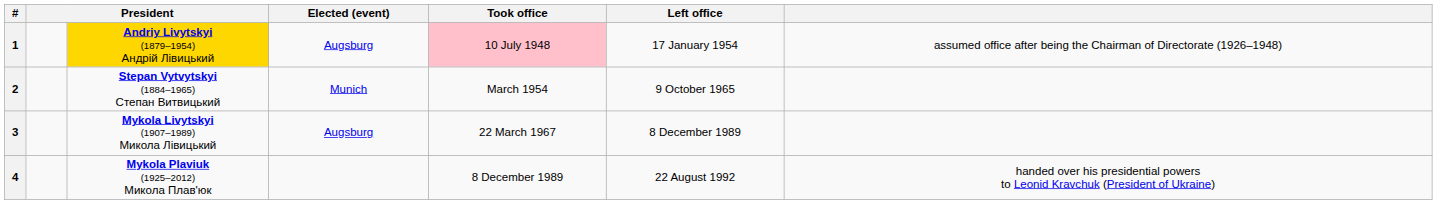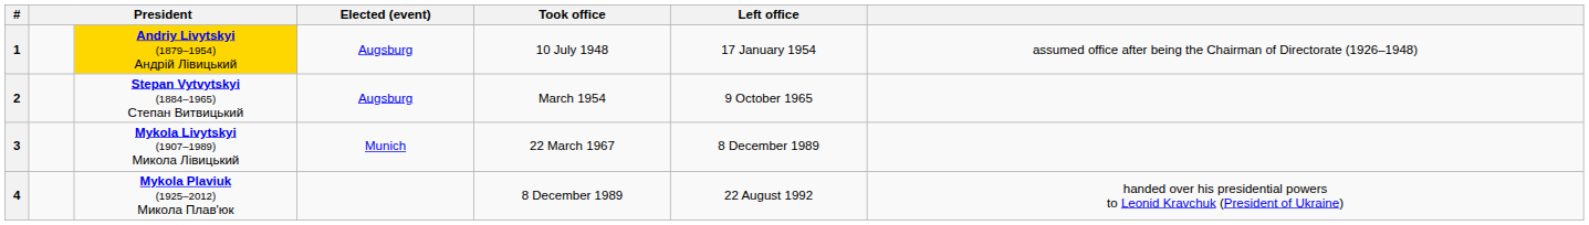1 | Took office: pink background -> no background
2 | Elected (event): Munich -> Augsburg
3 | Elected (event): Augsburg -> Munich
